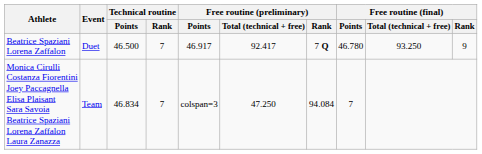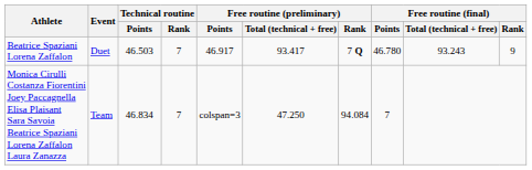Beatrice Spaziani Lorena Zaffalon | Technical routine / Points: 46.500 -> 46.503
Beatrice Spaziani Lorena Zaffalon | Free routine (preliminary) / Total (technical + free): 92.417 -> 93.417
Beatrice Spaziani Lorena Zaffalon | Free routine (final) / Total (technical + free): 93.250 -> 93.243
